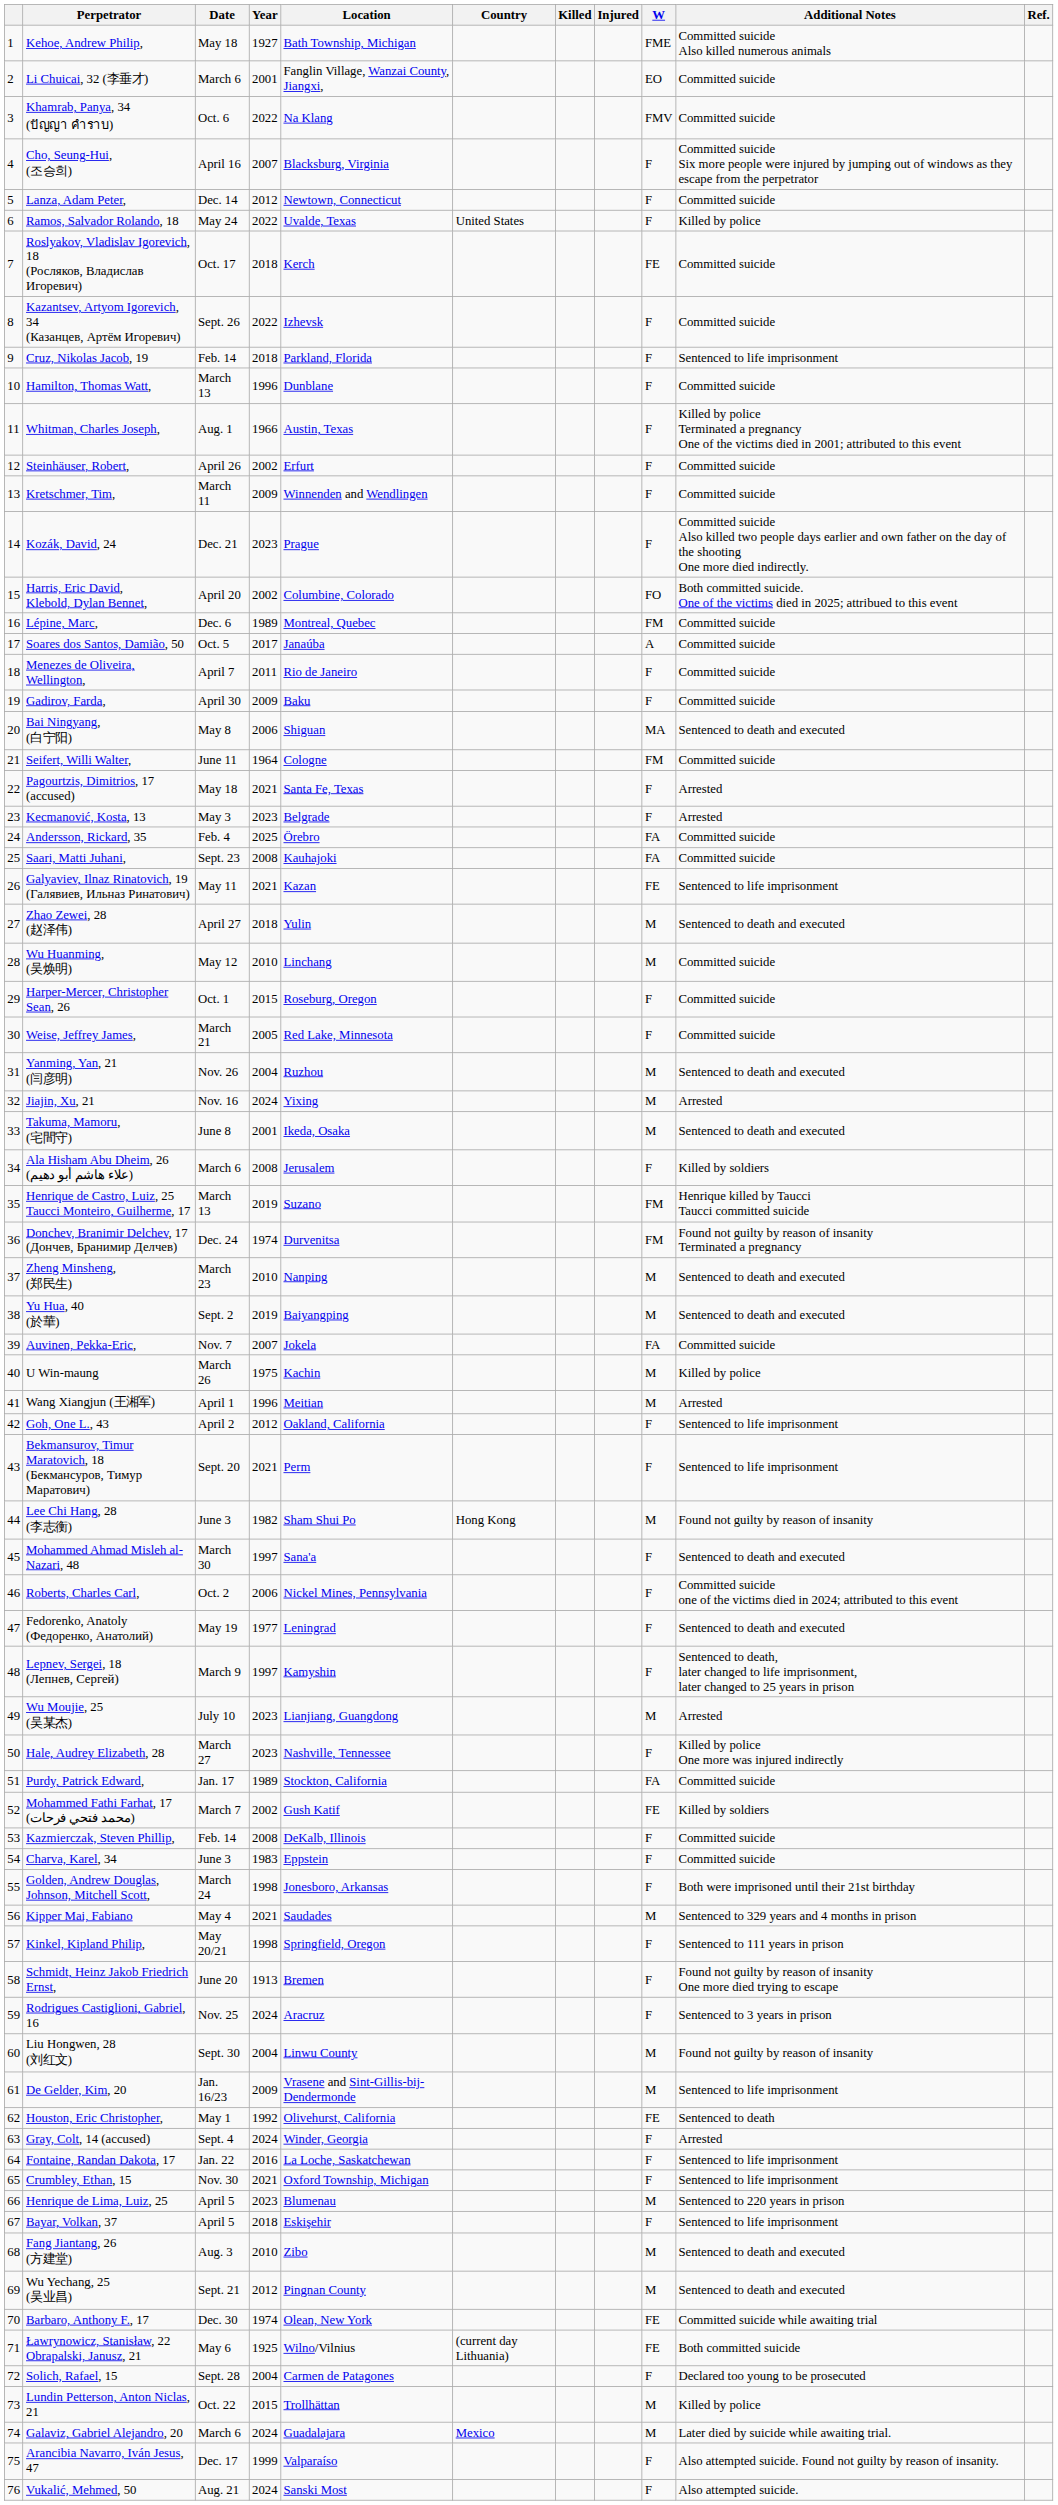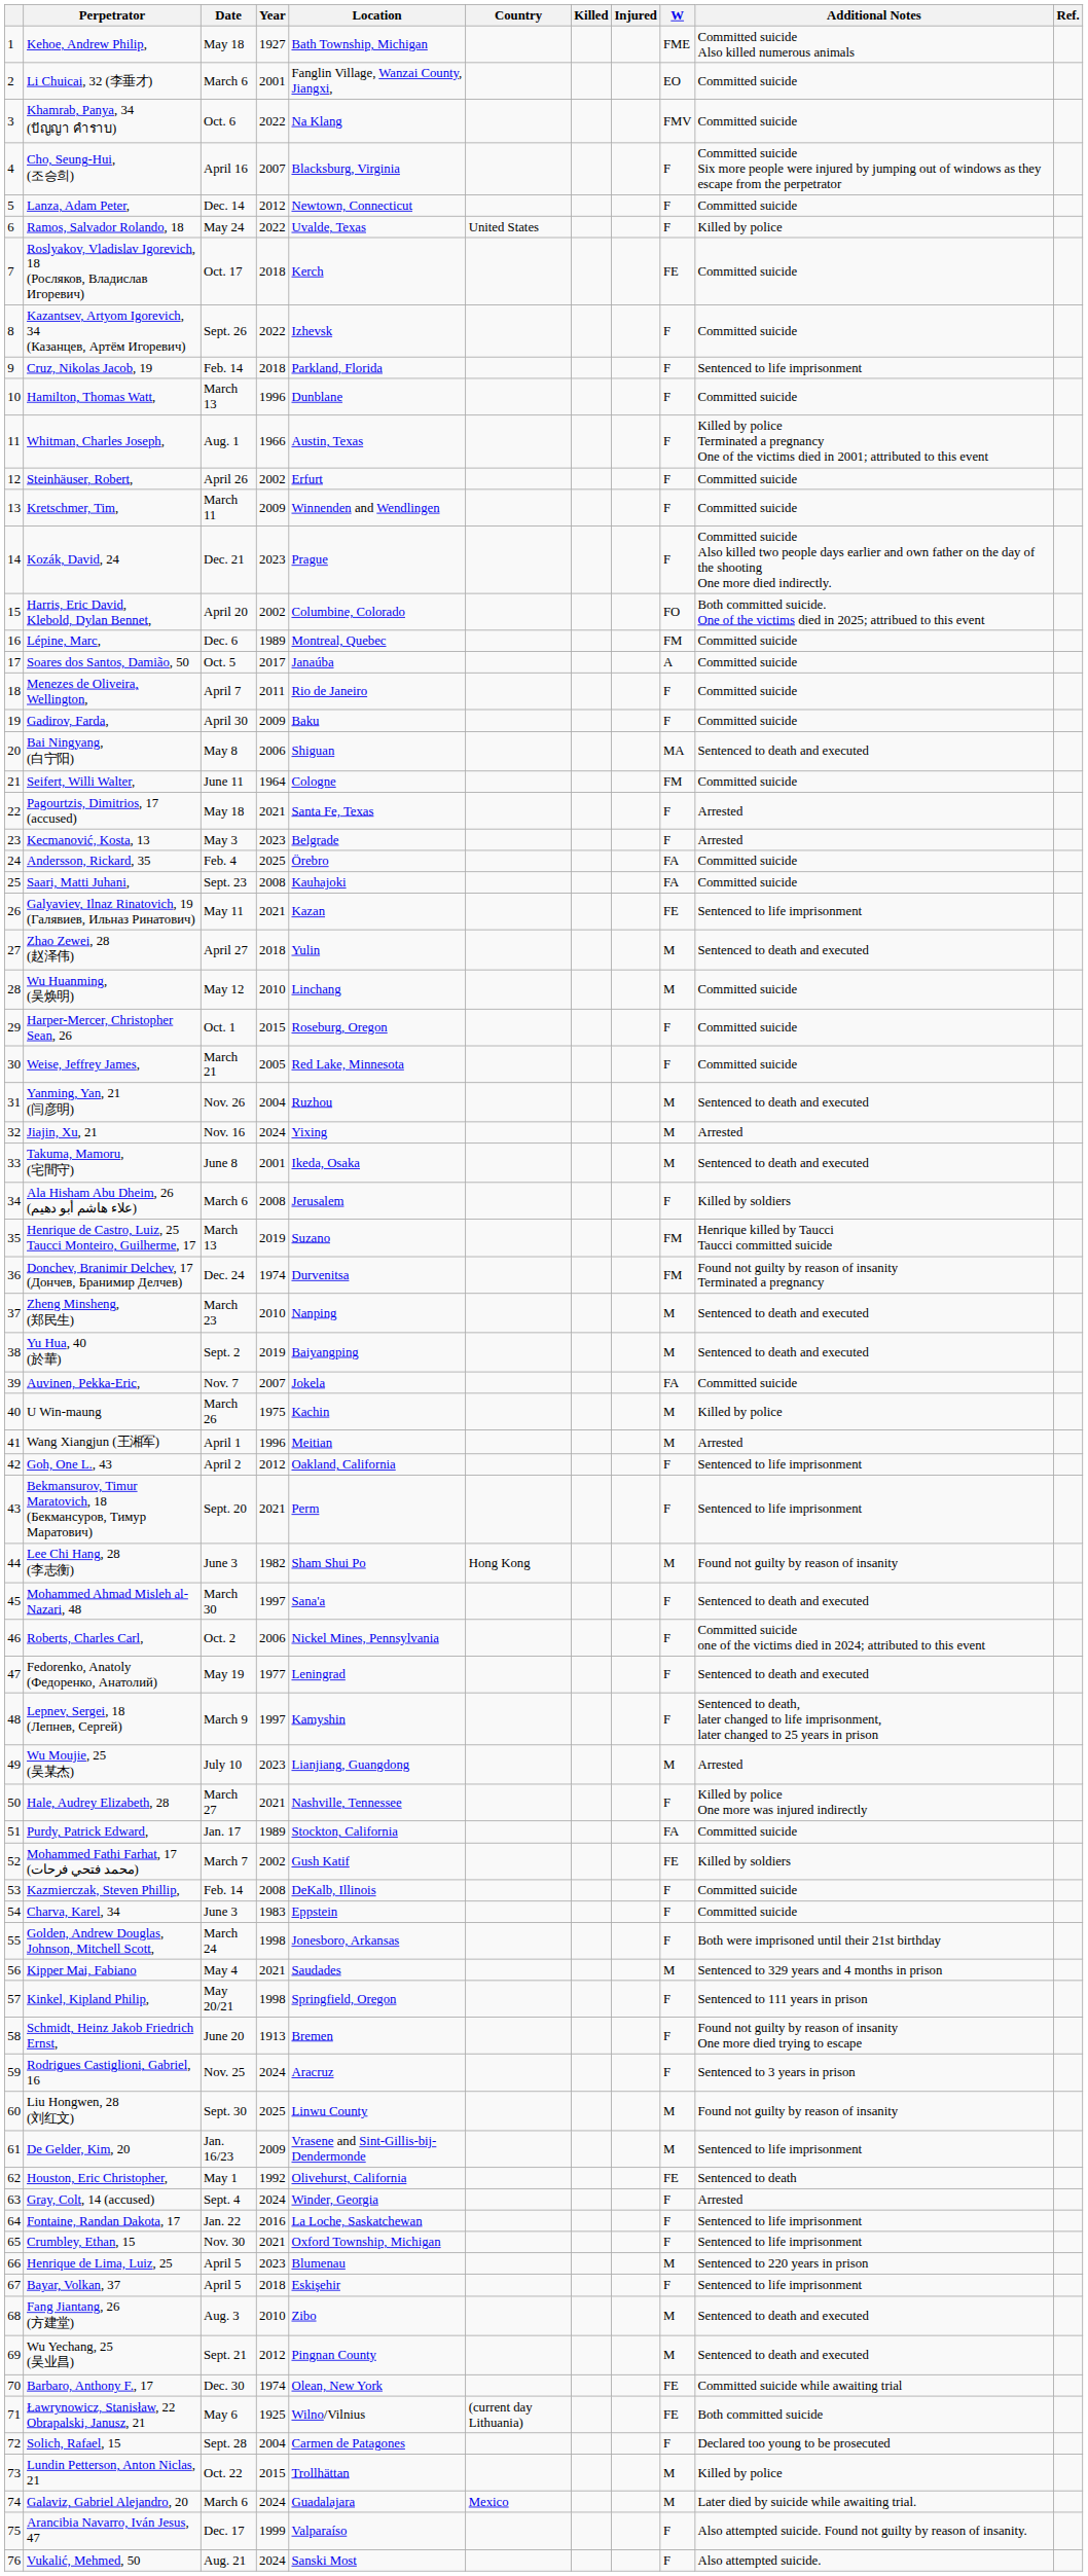Hale, Audrey Elizabeth, 28 | Year: 2023 -> 2021
Liu Hongwen, 28 (刘红文) | Year: 2004 -> 2025
